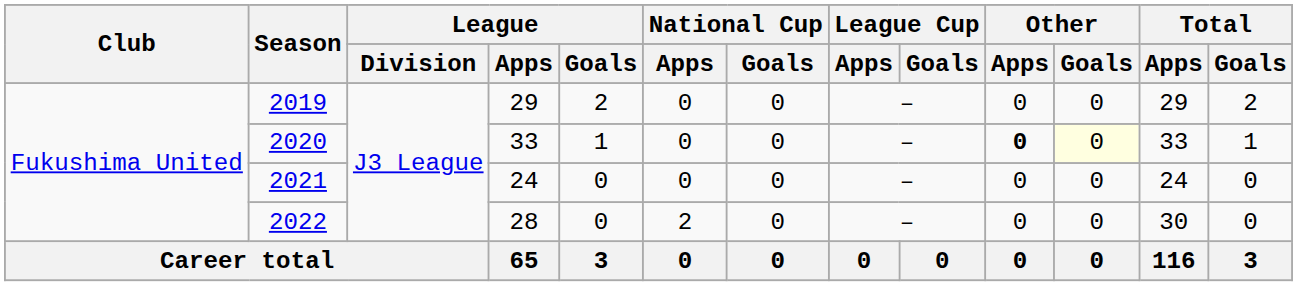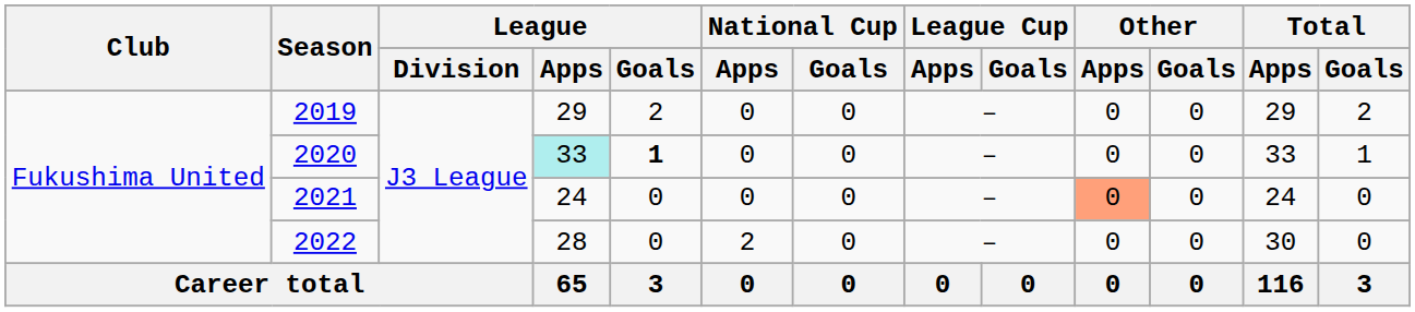2020 | League / Apps: no background -> paleturquoise background
2020 | League / Goals: normal -> bold
2020 | Other / Apps: bold -> normal
2020 | Other / Goals: lightyellow background -> no background
2021 | Other / Apps: no background -> lightsalmon background
